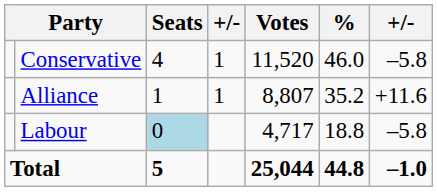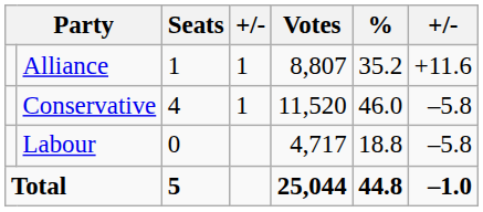rows swapped: Conservative <-> Alliance
Labour | Seats: lightblue background -> no background
